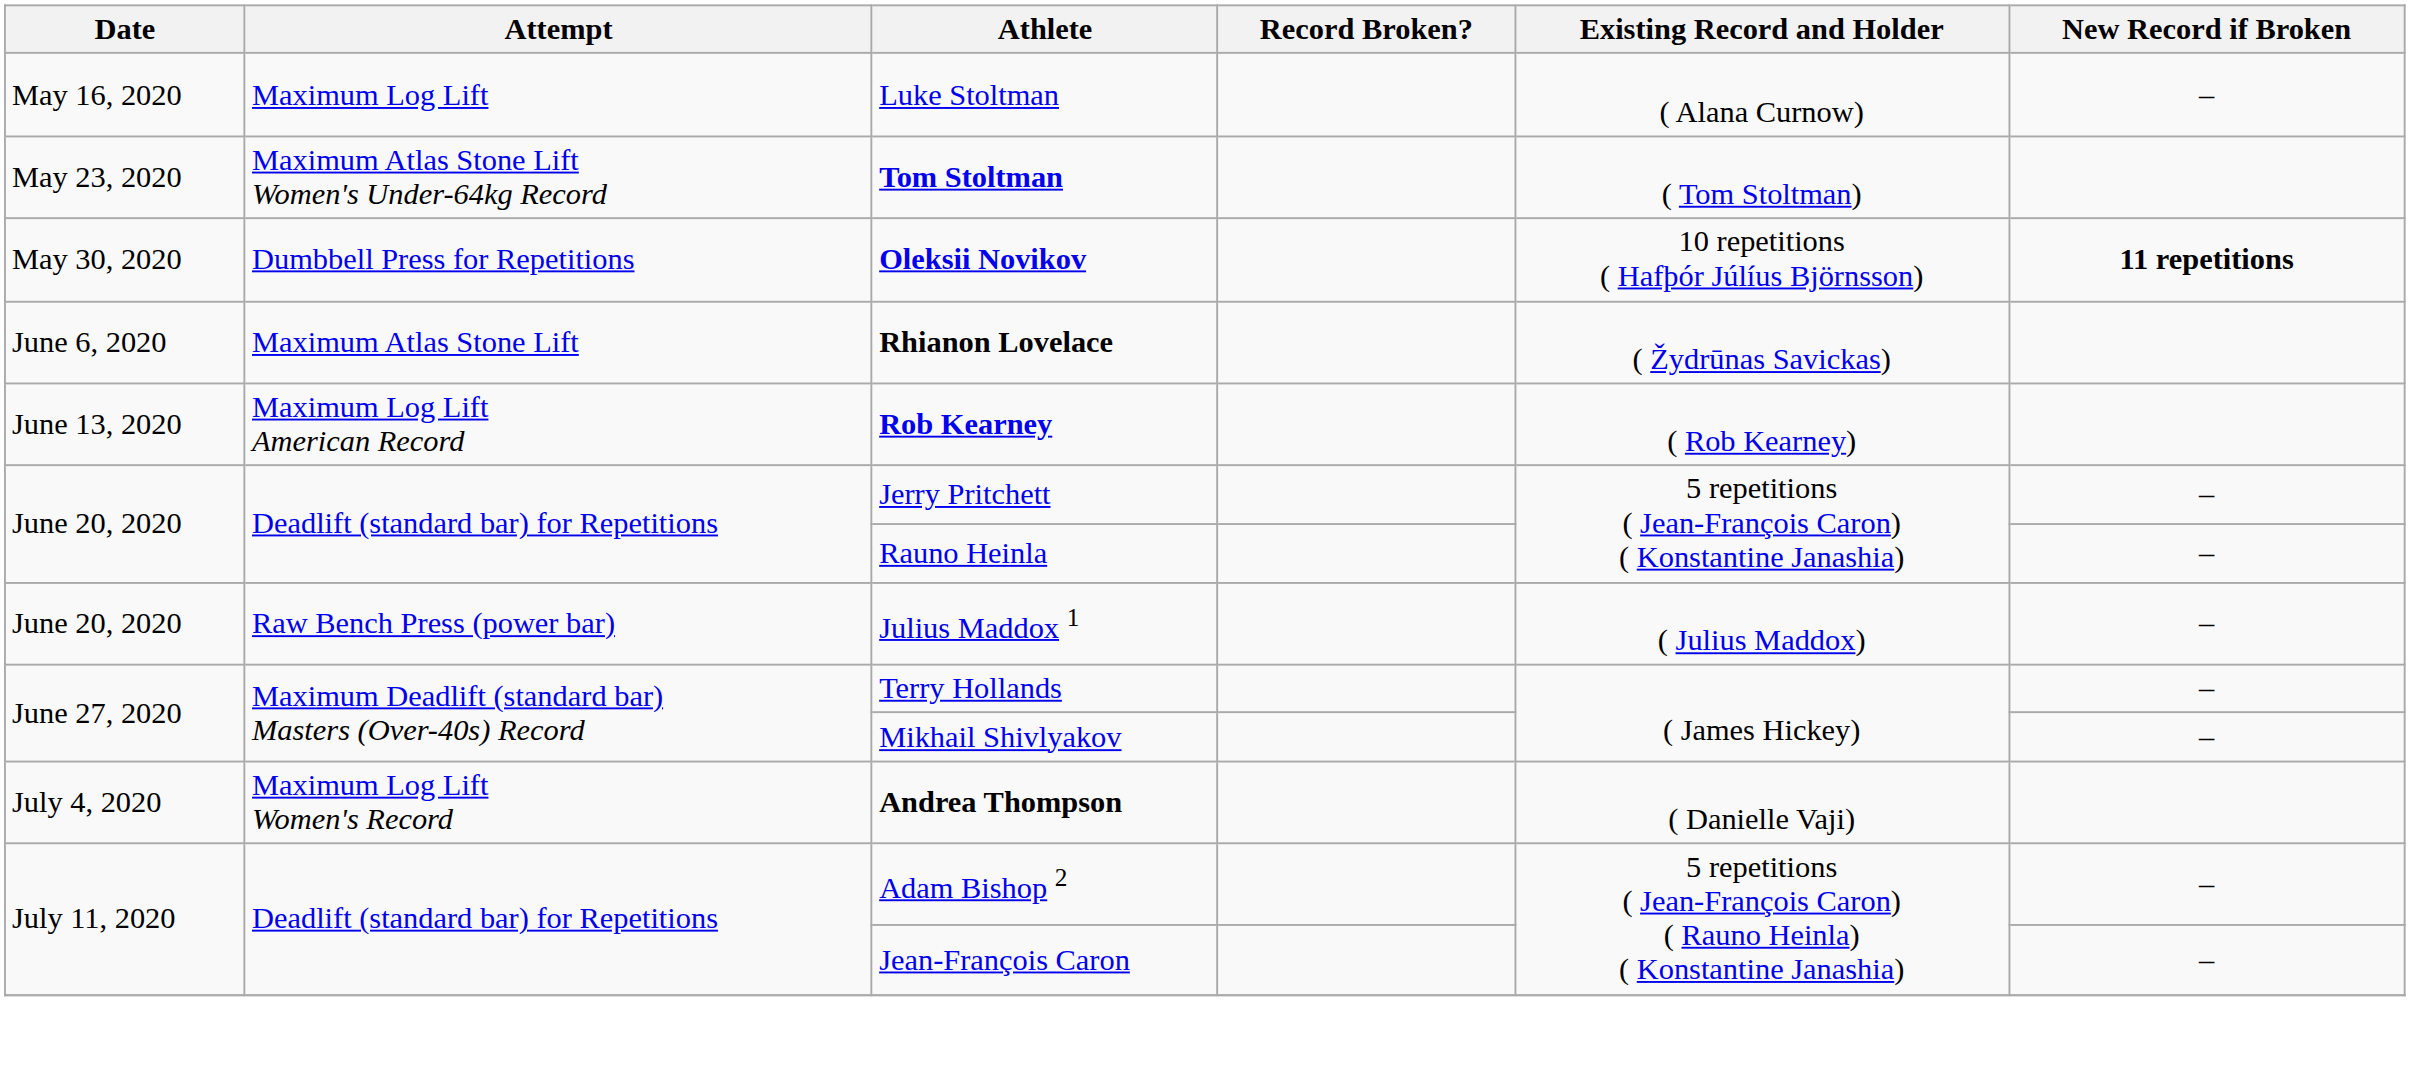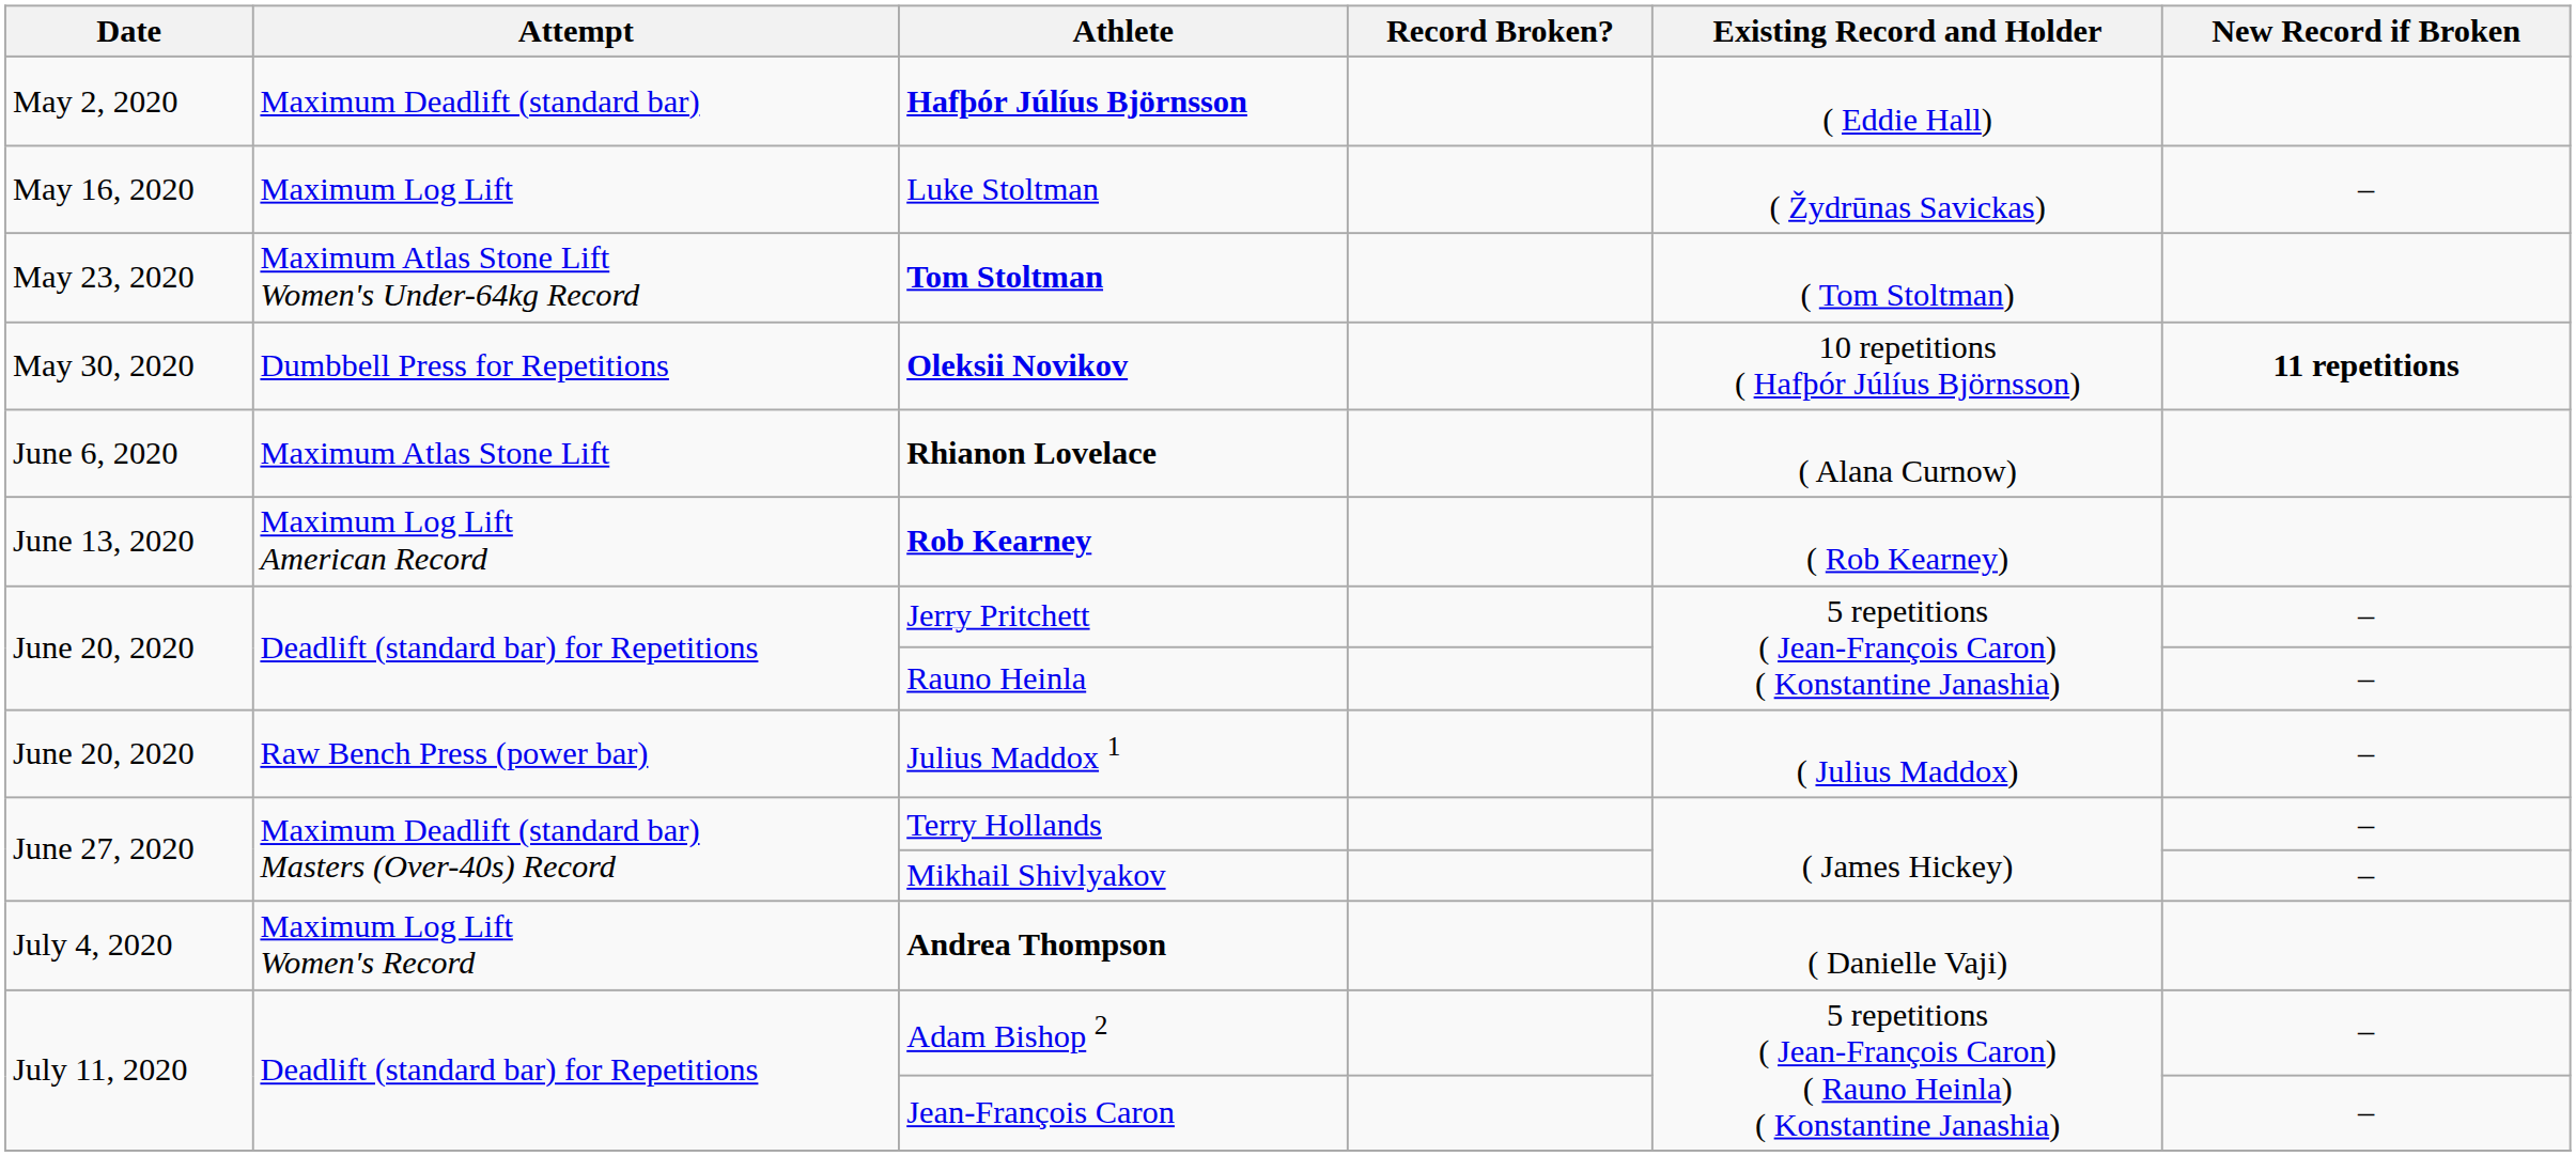+ row: May 2, 2020 | Maximum Deadlift (standard bar) | Hafþór Júlíus Björnsson | ( Eddie Hall)
Luke Stoltman | Existing Record and Holder: ( Alana Curnow) -> ( Žydrūnas Savickas)
Rhianon Lovelace | Existing Record and Holder: ( Žydrūnas Savickas) -> ( Alana Curnow)
